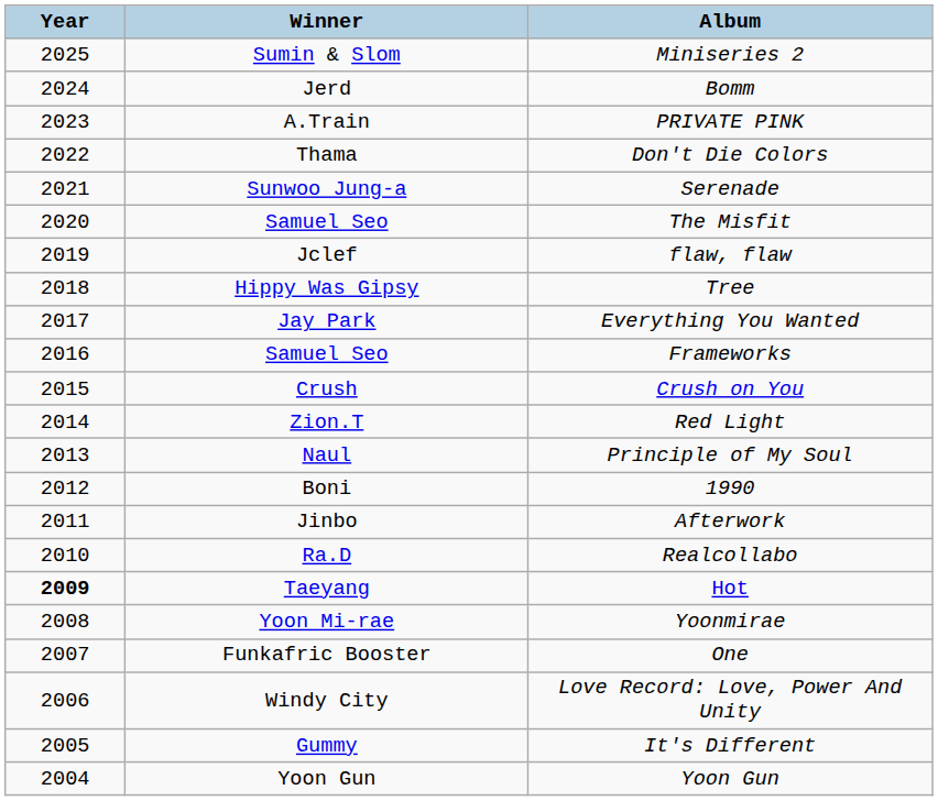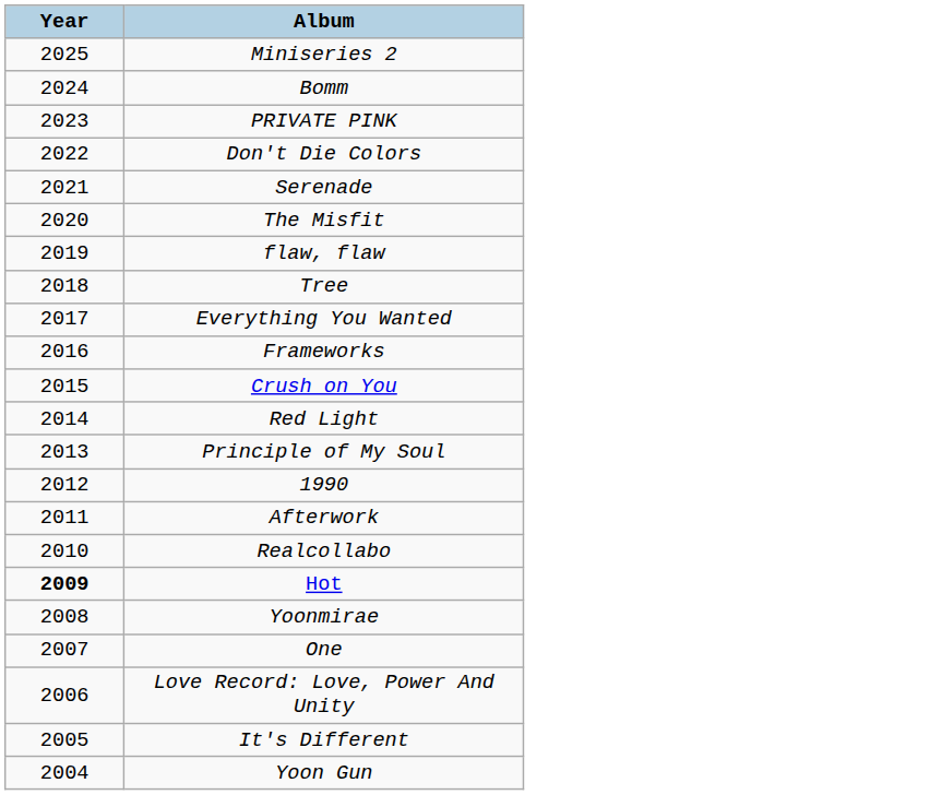- column: Winner | Sumin & Slom | Jerd | A.Train | Thama | Sunwoo Jung-a | Samuel Seo | Jclef | Hippy Was Gipsy | Jay Park | Samuel Seo | Crush | Zion.T | Naul | Boni | Jinbo | Ra.D | Taeyang | Yoon Mi-rae | Funkafric Booster | Windy City | Gummy | Yoon Gun
